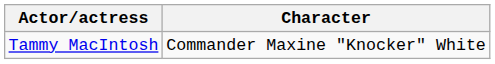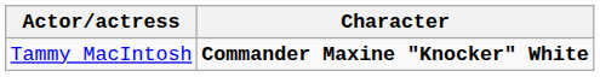Tammy MacIntosh | Character: normal -> bold
